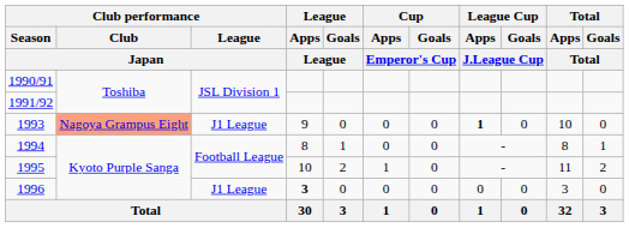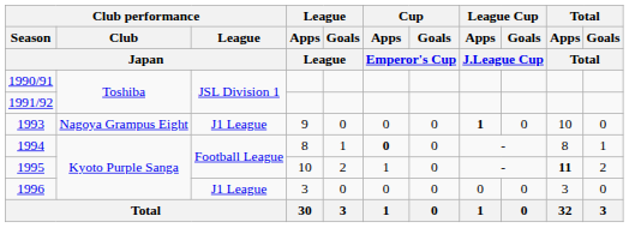1993 | Club performance / Club / Japan: lightsalmon background -> no background
1994 | Cup / Apps / Emperor's Cup: normal -> bold
1995 | Total / Apps / Total: normal -> bold
1996 | League / Apps / League: bold -> normal
